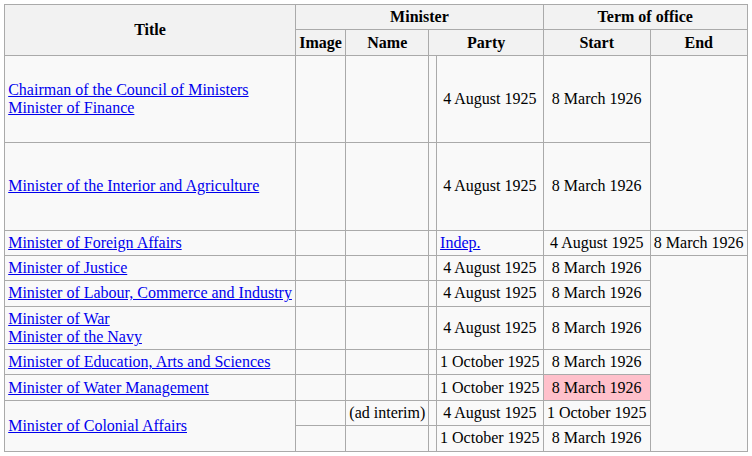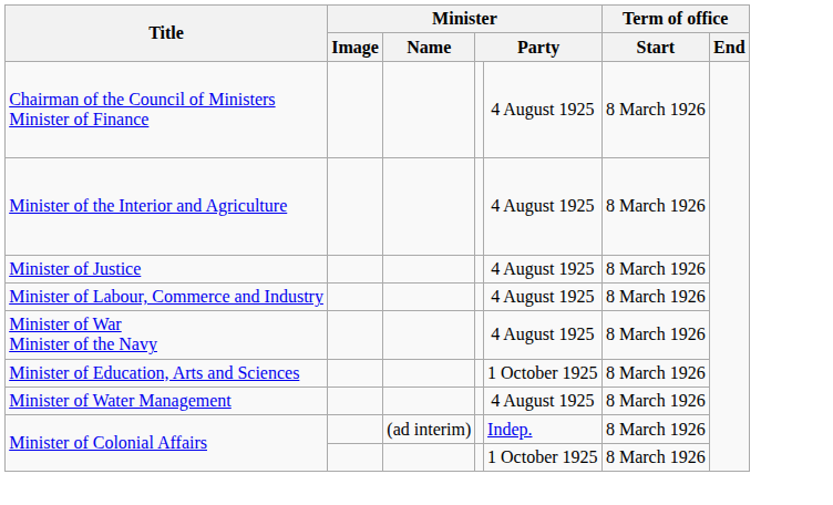- row: Minister of Foreign Affairs | Indep. | 4 August 1925 | 8 March 1926
Minister of Water Management | column 5: 1 October 1925 -> 4 August 1925
Minister of Water Management | Term of office / Start: pink background -> no background
Minister of Colonial Affairs / (ad interim) | column 5: 4 August 1925 -> Indep.
Minister of Colonial Affairs / (ad interim) | Term of office / Start: 1 October 1925 -> 8 March 1926
